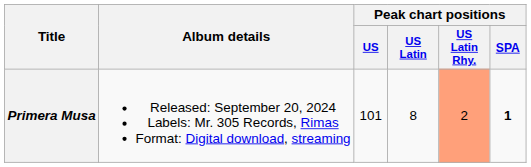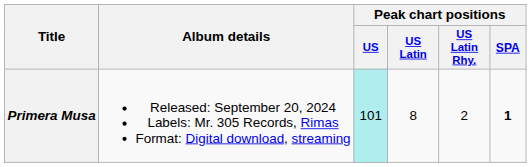Primera Musa | Peak chart positions / US: no background -> paleturquoise background
Primera Musa | Peak chart positions / US Latin Rhy.: lightsalmon background -> no background
